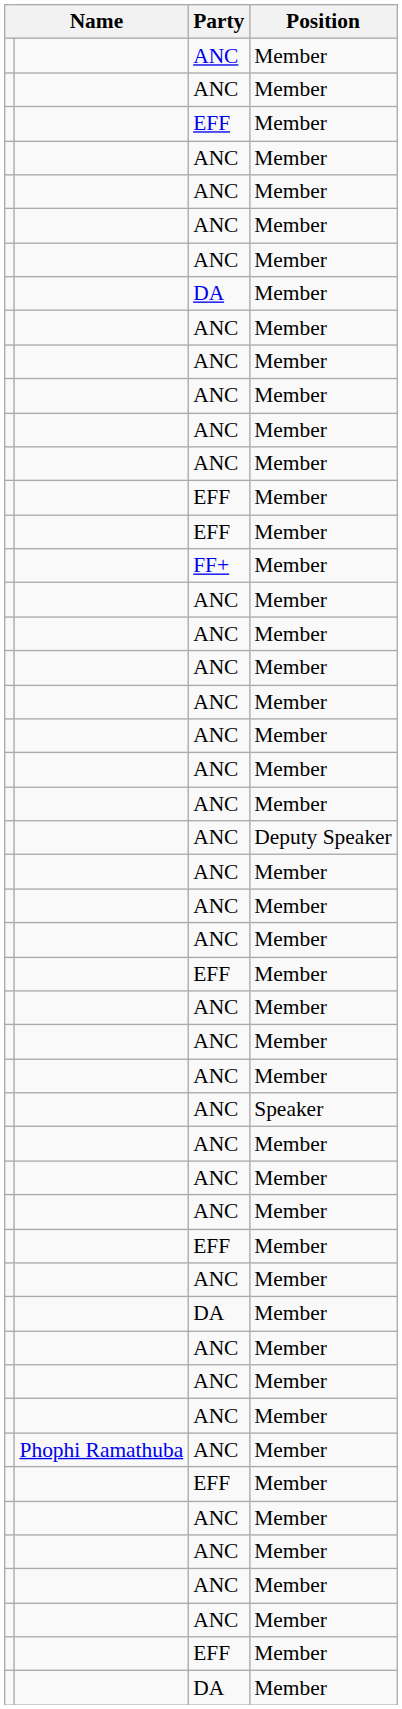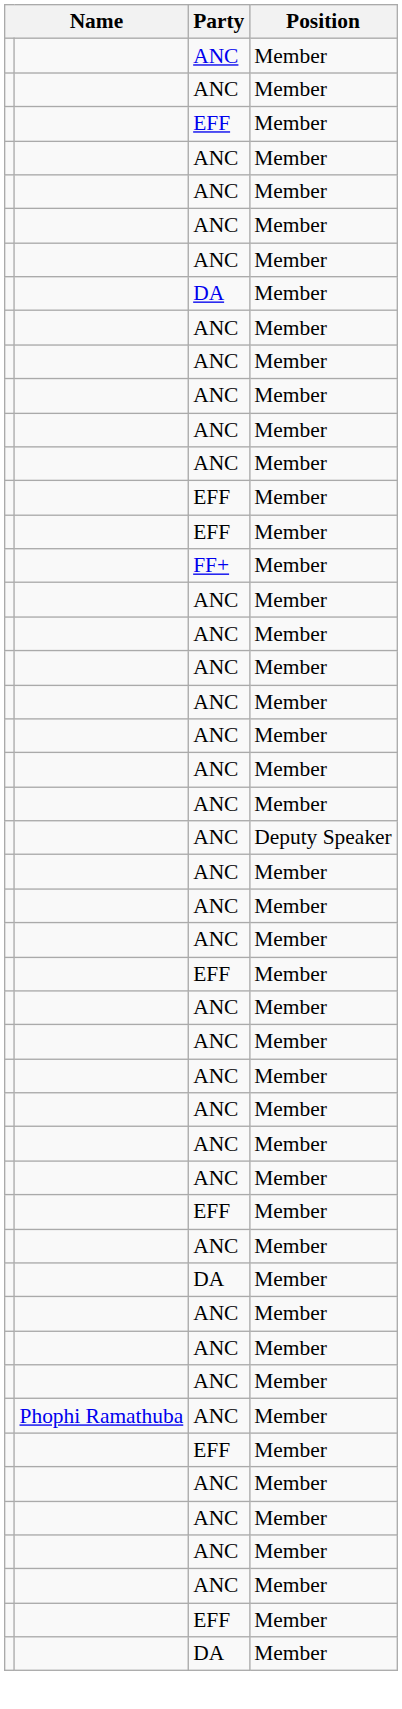- row: ANC | Speaker
